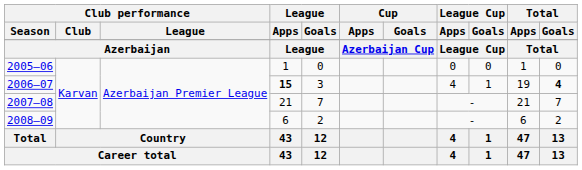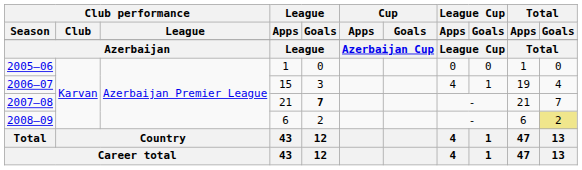2006–07 | League / Apps: bold -> normal
2006–07 | Total / Goals: bold -> normal
2007–08 | League / Goals: normal -> bold
2008–09 | Total / Goals: no background -> khaki background
